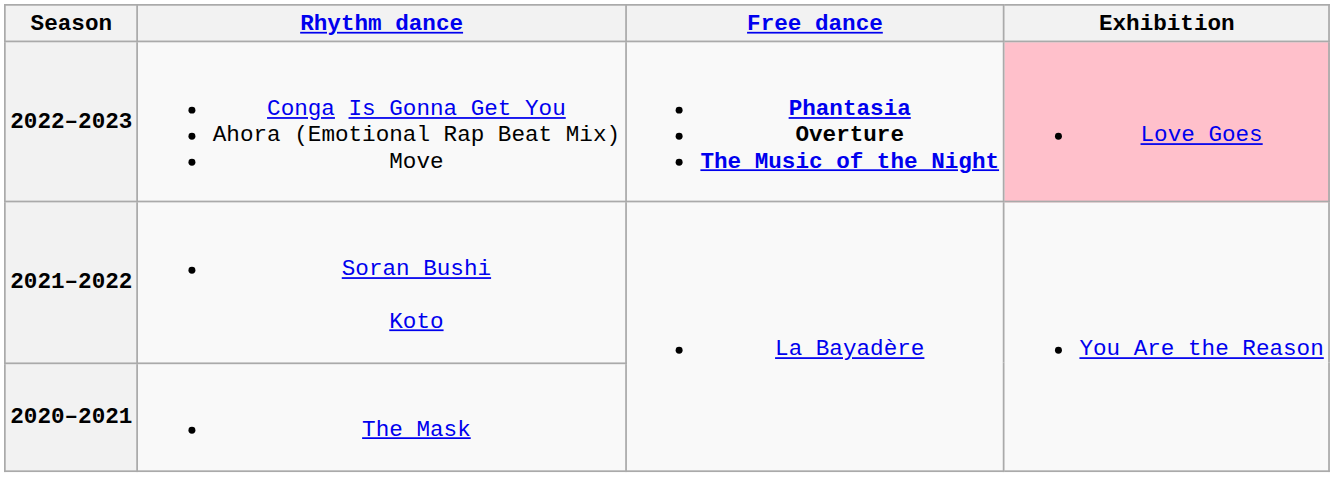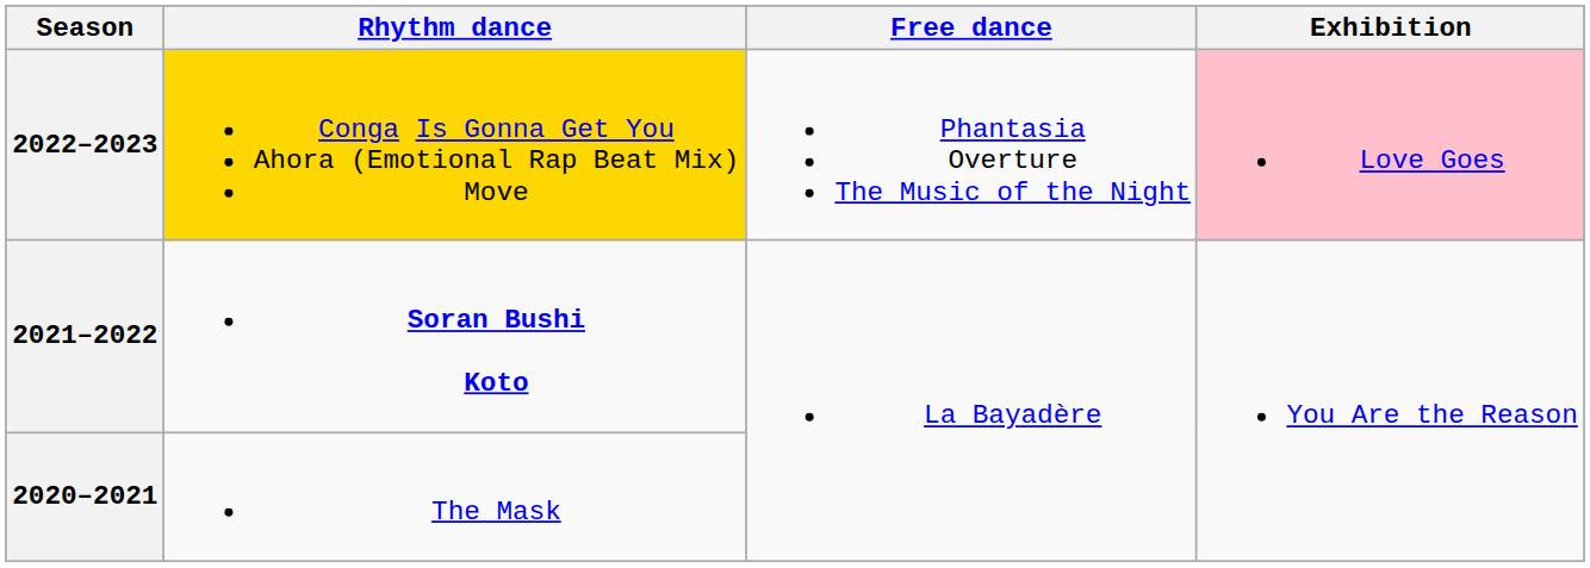2022–2023 | Rhythm dance: no background -> gold background
2022–2023 | Free dance: bold -> normal
2021–2022 | Rhythm dance: normal -> bold
